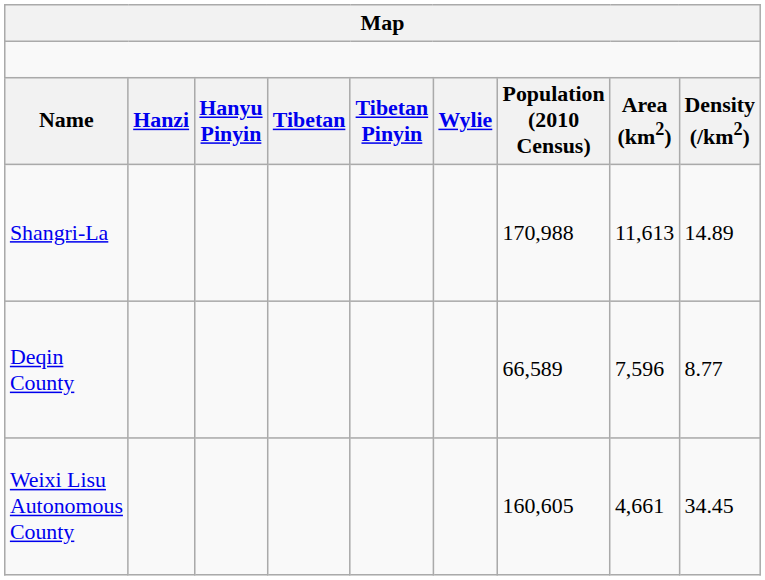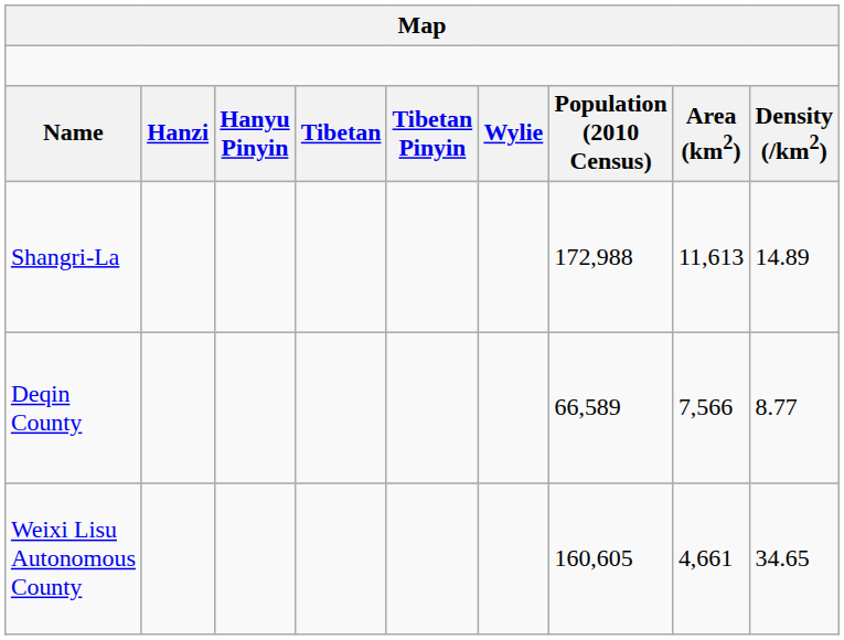Shangri-La | column 7: 170,988 -> 172,988
Deqin County | column 8: 7,596 -> 7,566
Weixi Lisu Autonomous County | column 9: 34.45 -> 34.65
